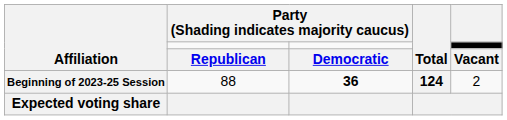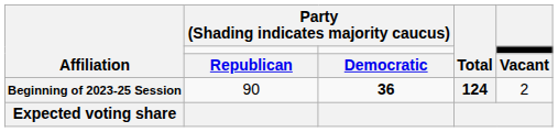Beginning of 2023-25 Session | column 2: 88 -> 90
